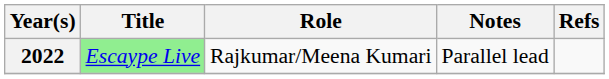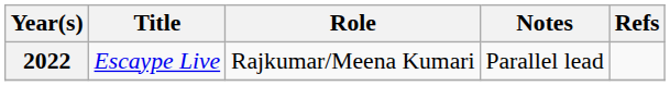2022 | Title: lightgreen background -> no background
